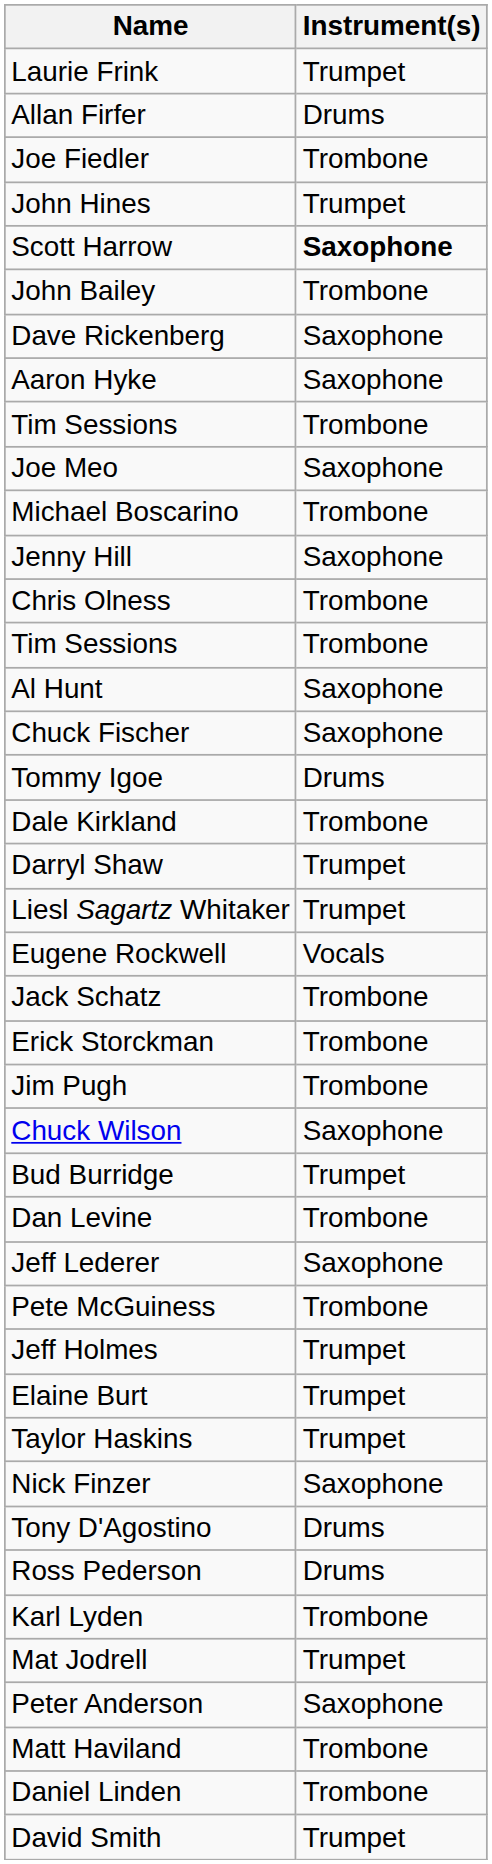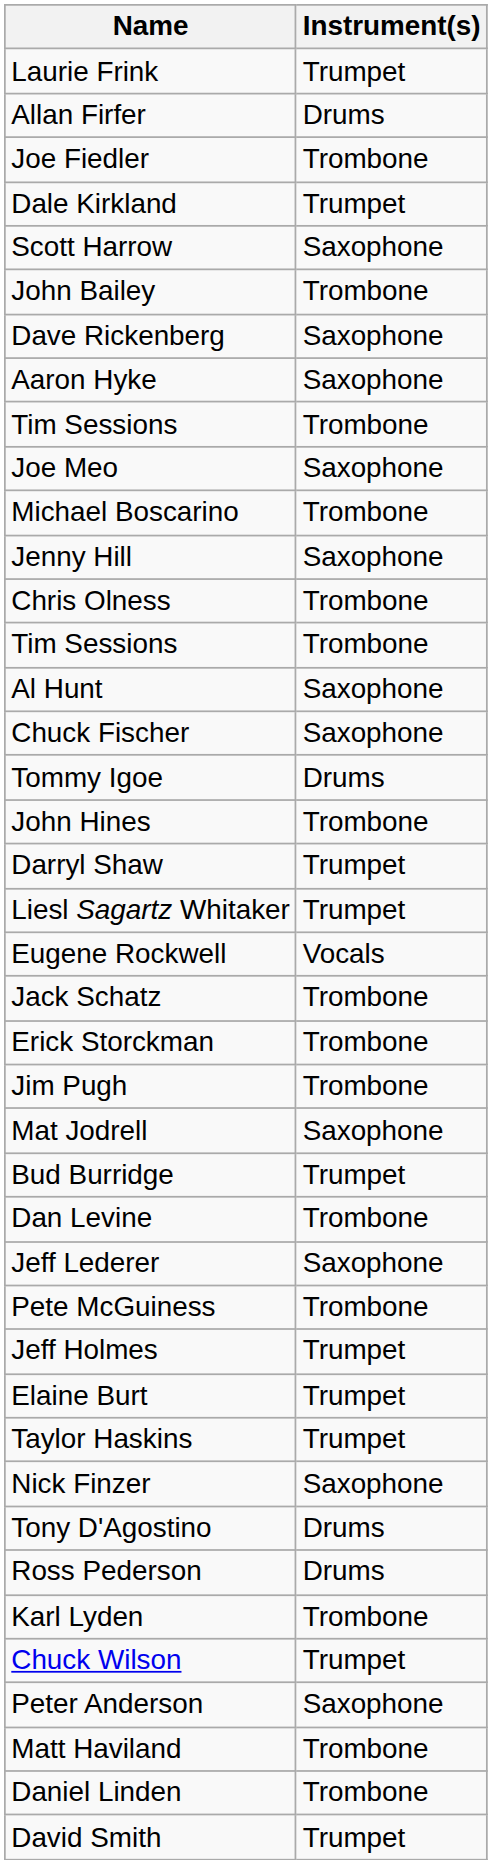row 5 | Name: John Hines -> Dale Kirkland
row 6 | Instrument(s): bold -> normal
row 19 | Name: Dale Kirkland -> John Hines
row 26 | Name: Chuck Wilson -> Mat Jodrell
row 38 | Name: Mat Jodrell -> Chuck Wilson
